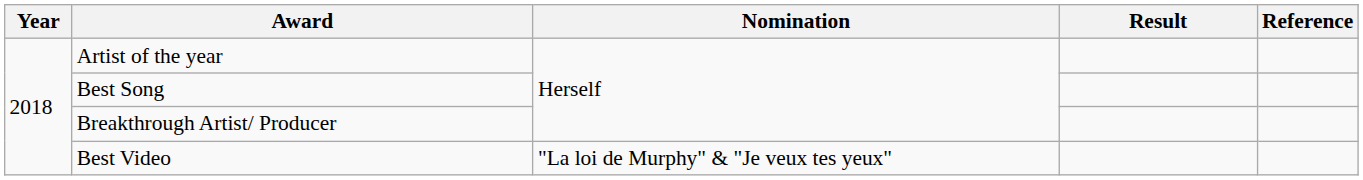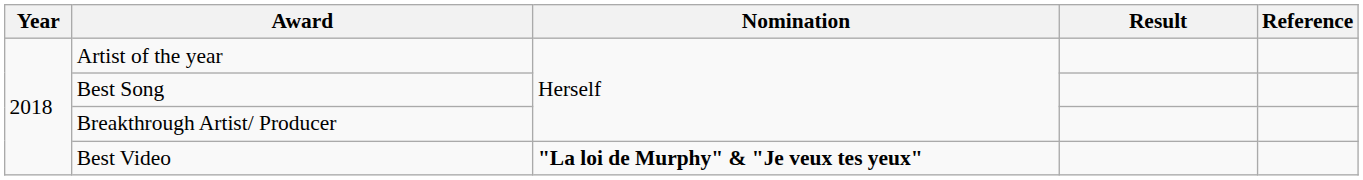Best Video | Nomination: normal -> bold
